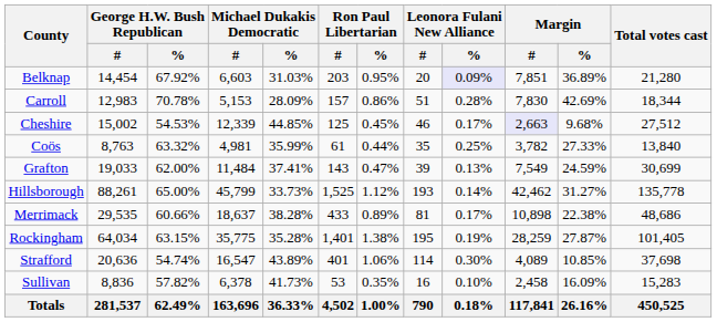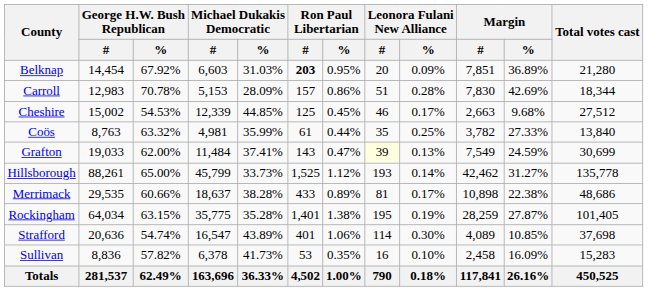Belknap | Ron Paul Libertarian / #: normal -> bold
Belknap | Leonora Fulani New Alliance / %: lavender background -> no background
Cheshire | Margin / #: lavender background -> no background
Grafton | Leonora Fulani New Alliance / #: no background -> lightyellow background
